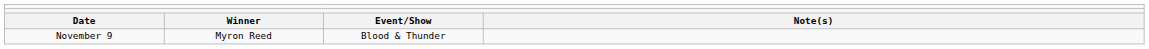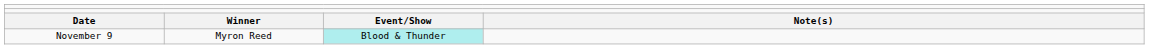November 9 | column 3: no background -> paleturquoise background
